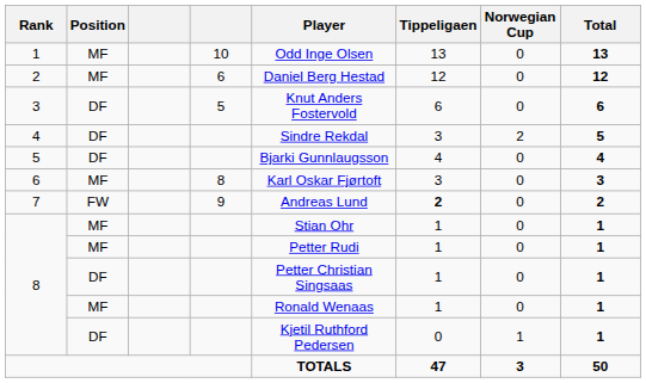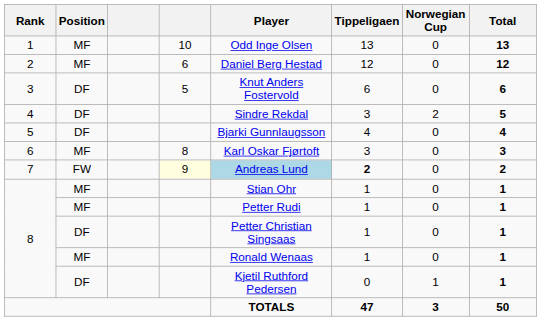7 | column 4: no background -> lightyellow background
7 | Player: no background -> lightblue background
